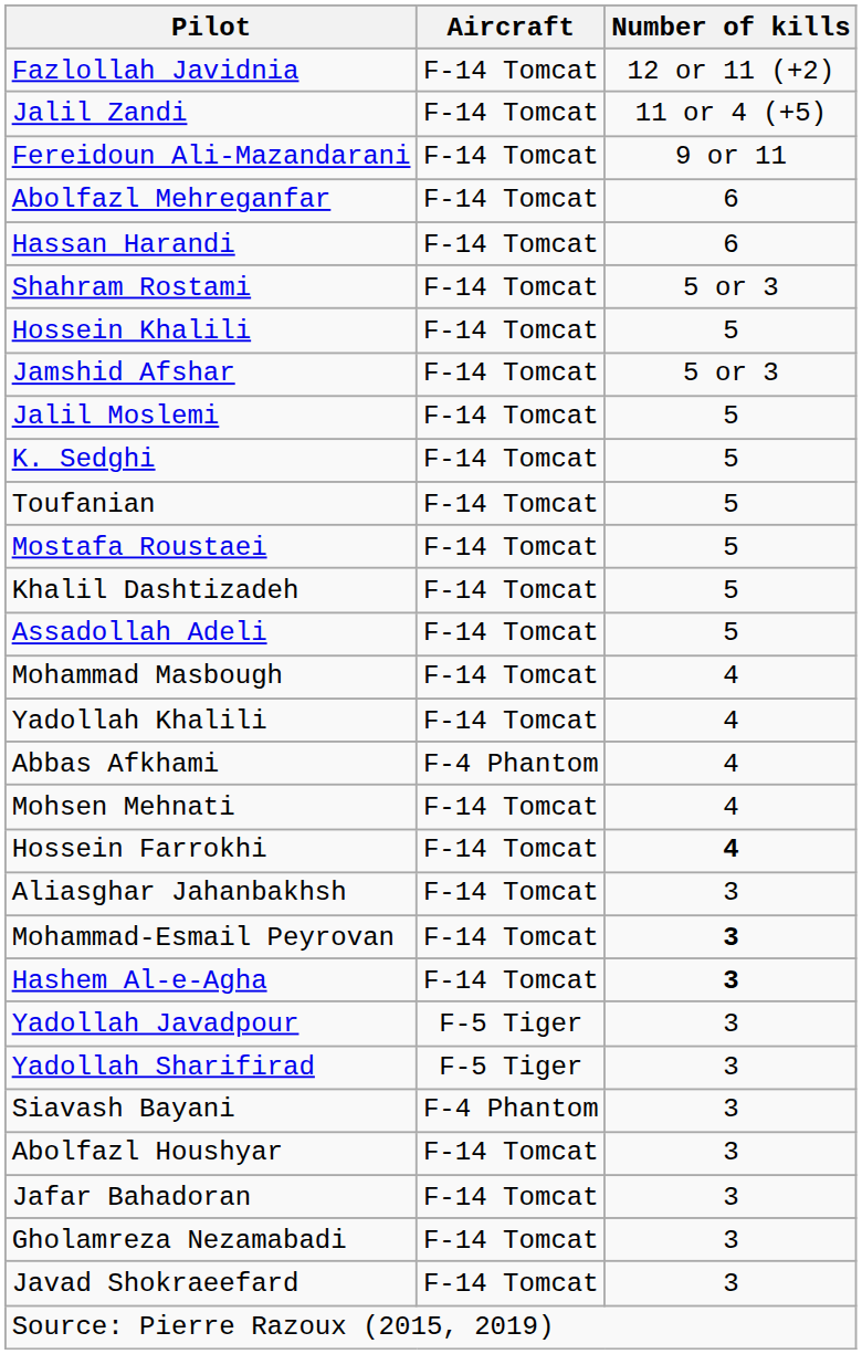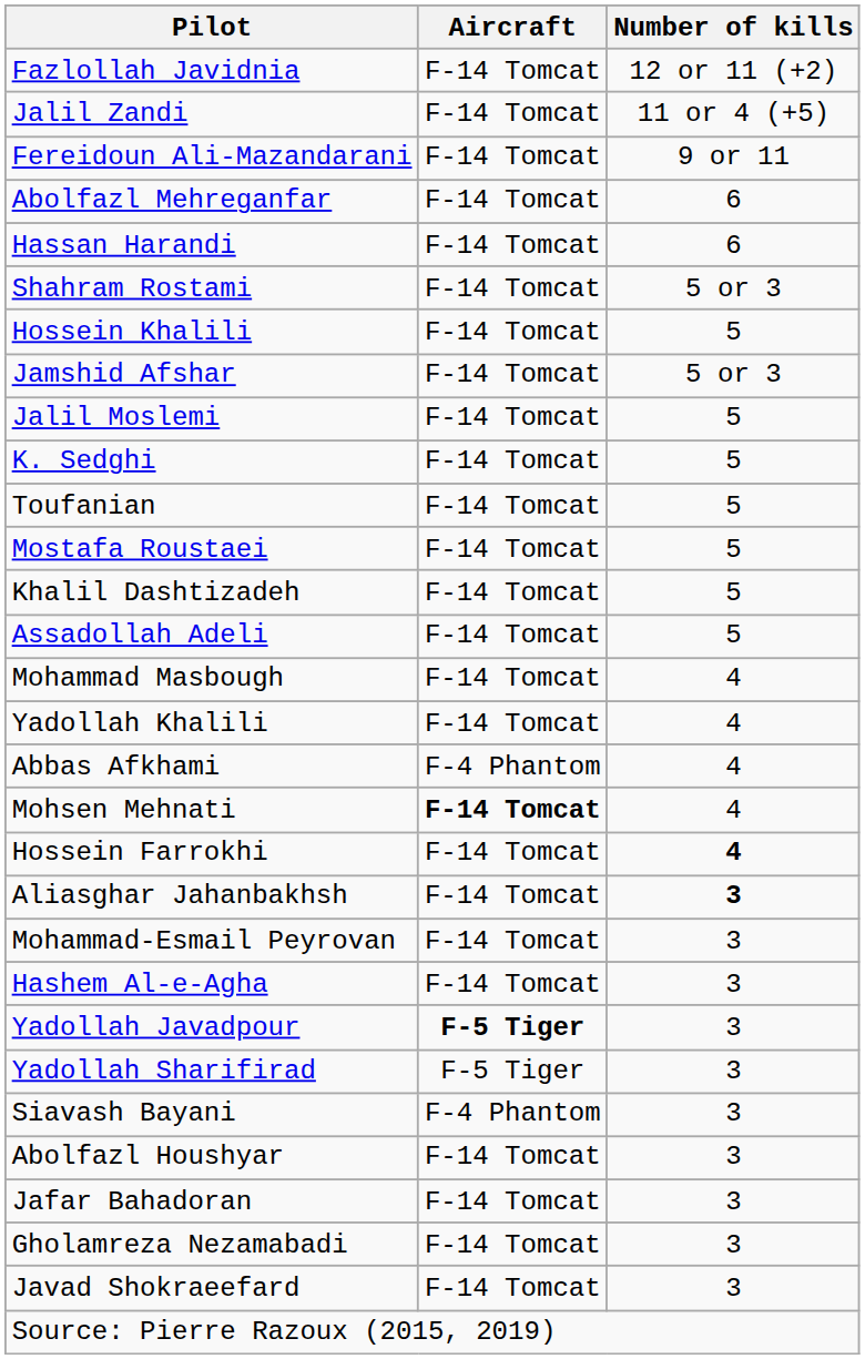Mohsen Mehnati | Aircraft: normal -> bold
Aliasghar Jahanbakhsh | Number of kills: normal -> bold
Mohammad-Esmail Peyrovan | Number of kills: bold -> normal
Hashem Al-e-Agha | Number of kills: bold -> normal
Yadollah Javadpour | Aircraft: normal -> bold
